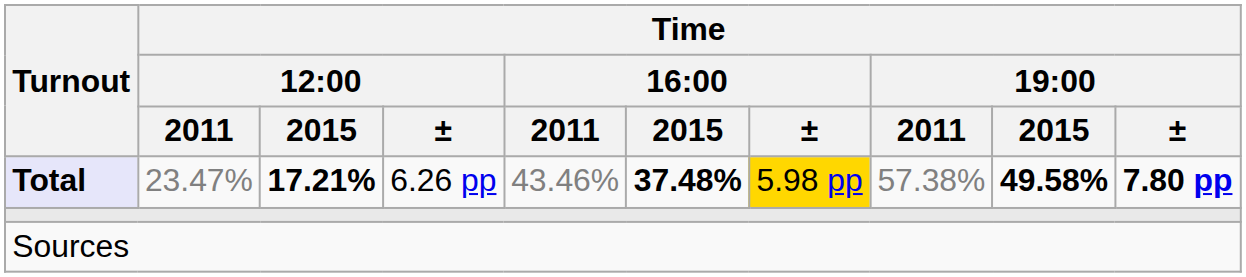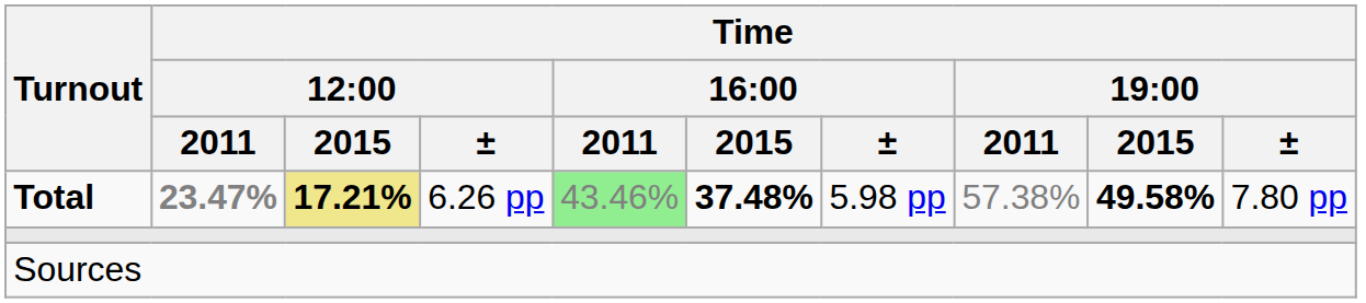Total | Turnout: lavender background -> no background
Total | Time / 12:00 / 2011: normal -> bold
Total | Time / 12:00 / 2015: no background -> khaki background
Total | Time / 16:00 / 2011: no background -> lightgreen background
Total | Time / 16:00 / ±: gold background -> no background
Total | Time / 19:00 / ±: bold -> normal
